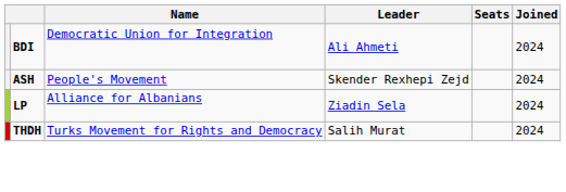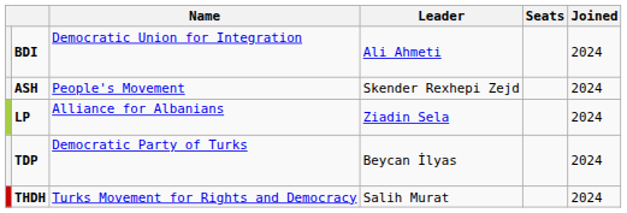+ row: TDP | Democratic Party of Turks | Beycan İlyas | 2024
